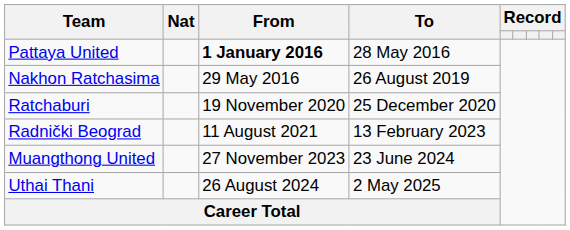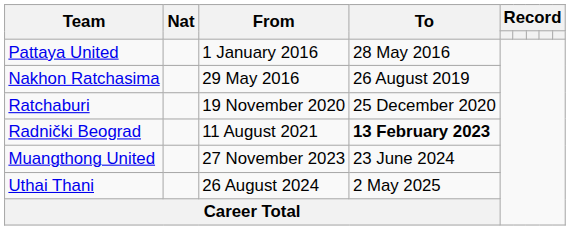Pattaya United | From: bold -> normal
Radnički Beograd | To: normal -> bold
